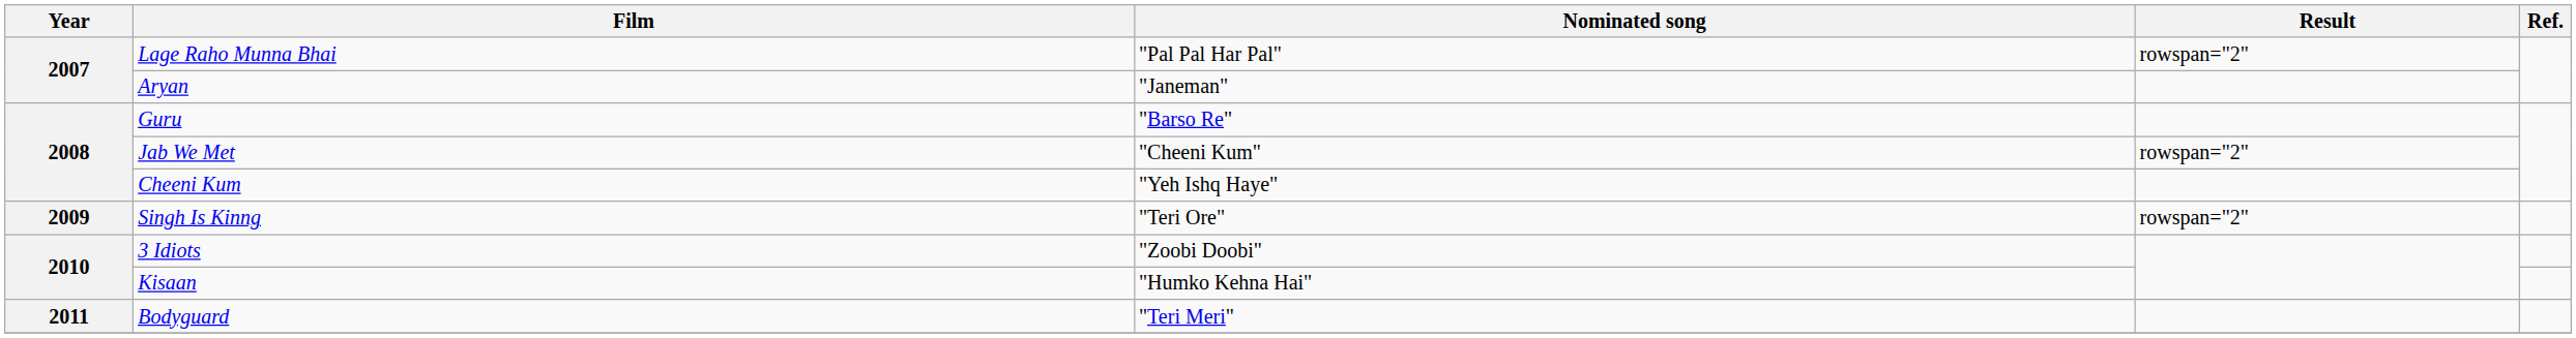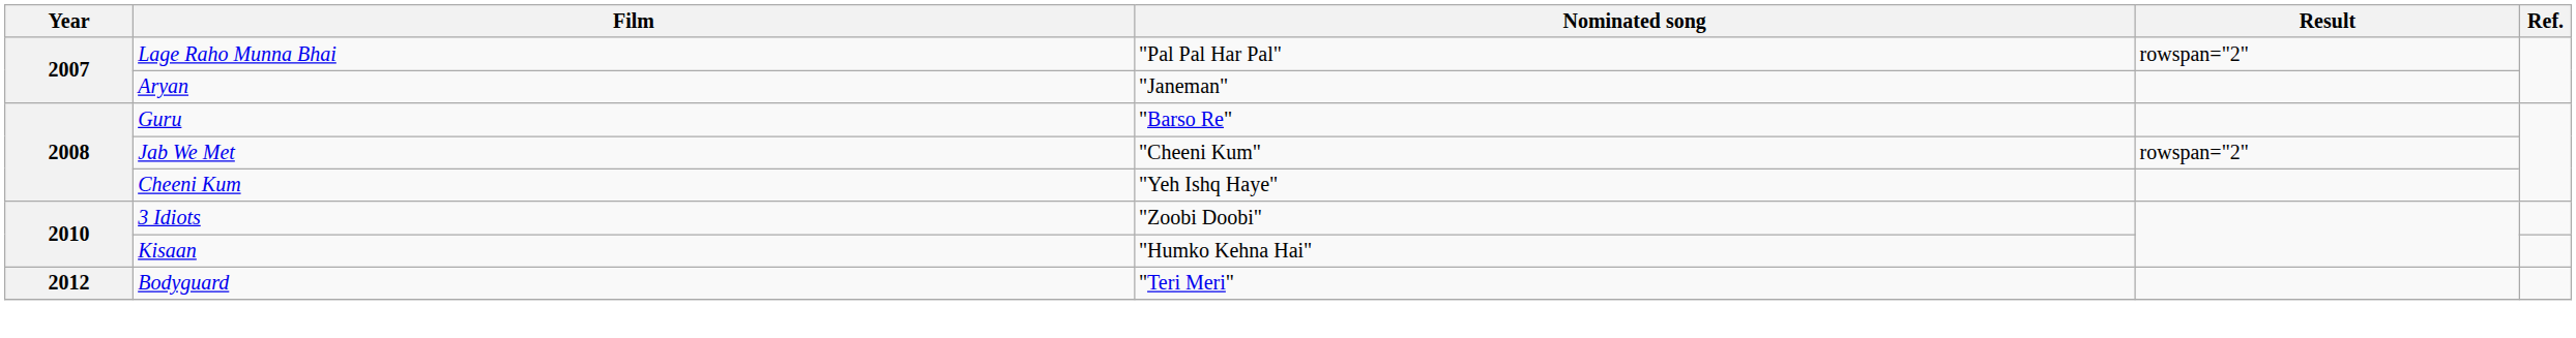- row: 2009 | Singh Is Kinng | "Teri Ore" | rowspan="2"
Bodyguard | Year: 2011 -> 2012
